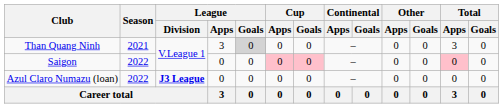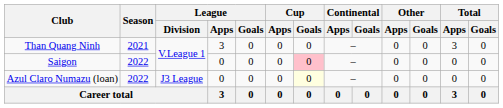Than Quang Ninh | League / Goals: lightgrey background -> no background
Saigon | Cup / Apps: pink background -> no background
Saigon | Total / Apps: pink background -> no background
Azul Claro Numazu (loan) | League / Division: bold -> normal
Azul Claro Numazu (loan) | Cup / Goals: no background -> lightyellow background
